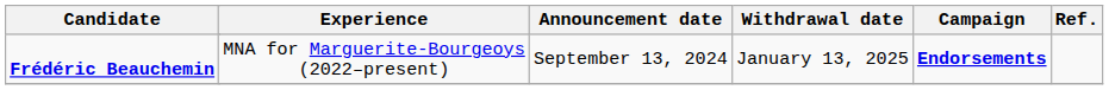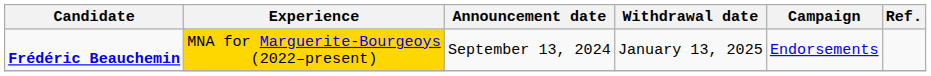Frédéric Beauchemin | Experience: no background -> gold background
Frédéric Beauchemin | Campaign: bold -> normal
